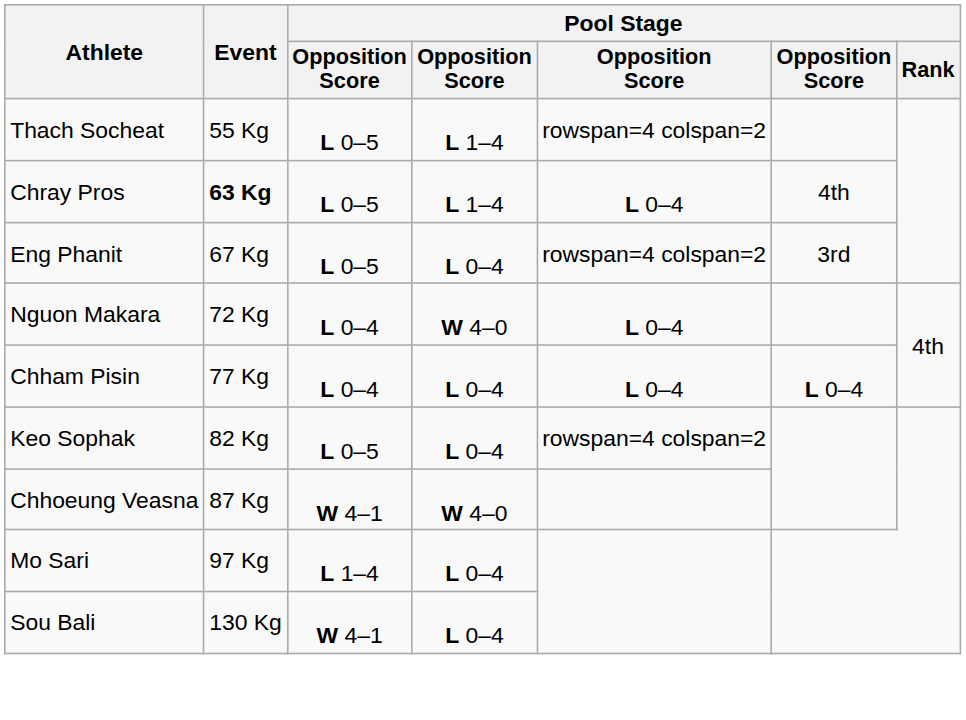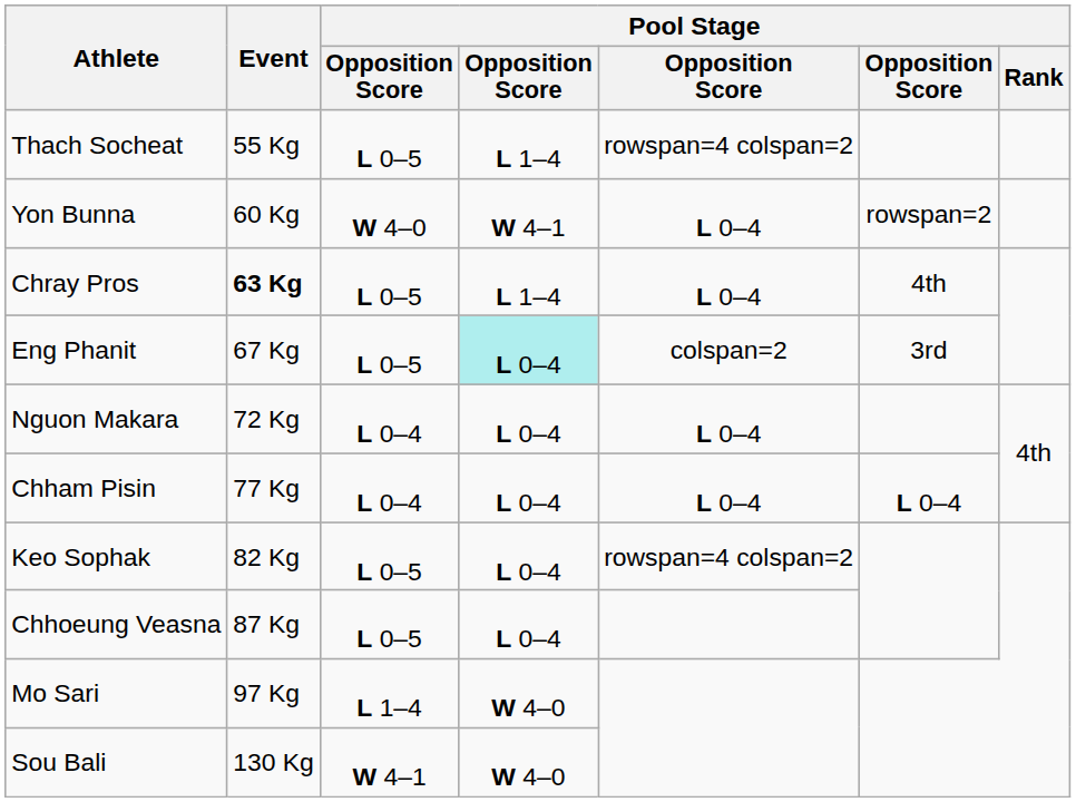+ row: Yon Bunna | 60 Kg | W 4–0 | W 4–1 | L 0–4 | rowspan=2
Eng Phanit | column 4: no background -> paleturquoise background
Eng Phanit | column 5: rowspan=4 colspan=2 -> colspan=2
Nguon Makara | column 4: W 4–0 -> L 0–4
Chhoeung Veasna | column 3: W 4–1 -> L 0–5
Chhoeung Veasna | column 4: W 4–0 -> L 0–4
Mo Sari | column 4: L 0–4 -> W 4–0
Sou Bali | column 4: L 0–4 -> W 4–0
